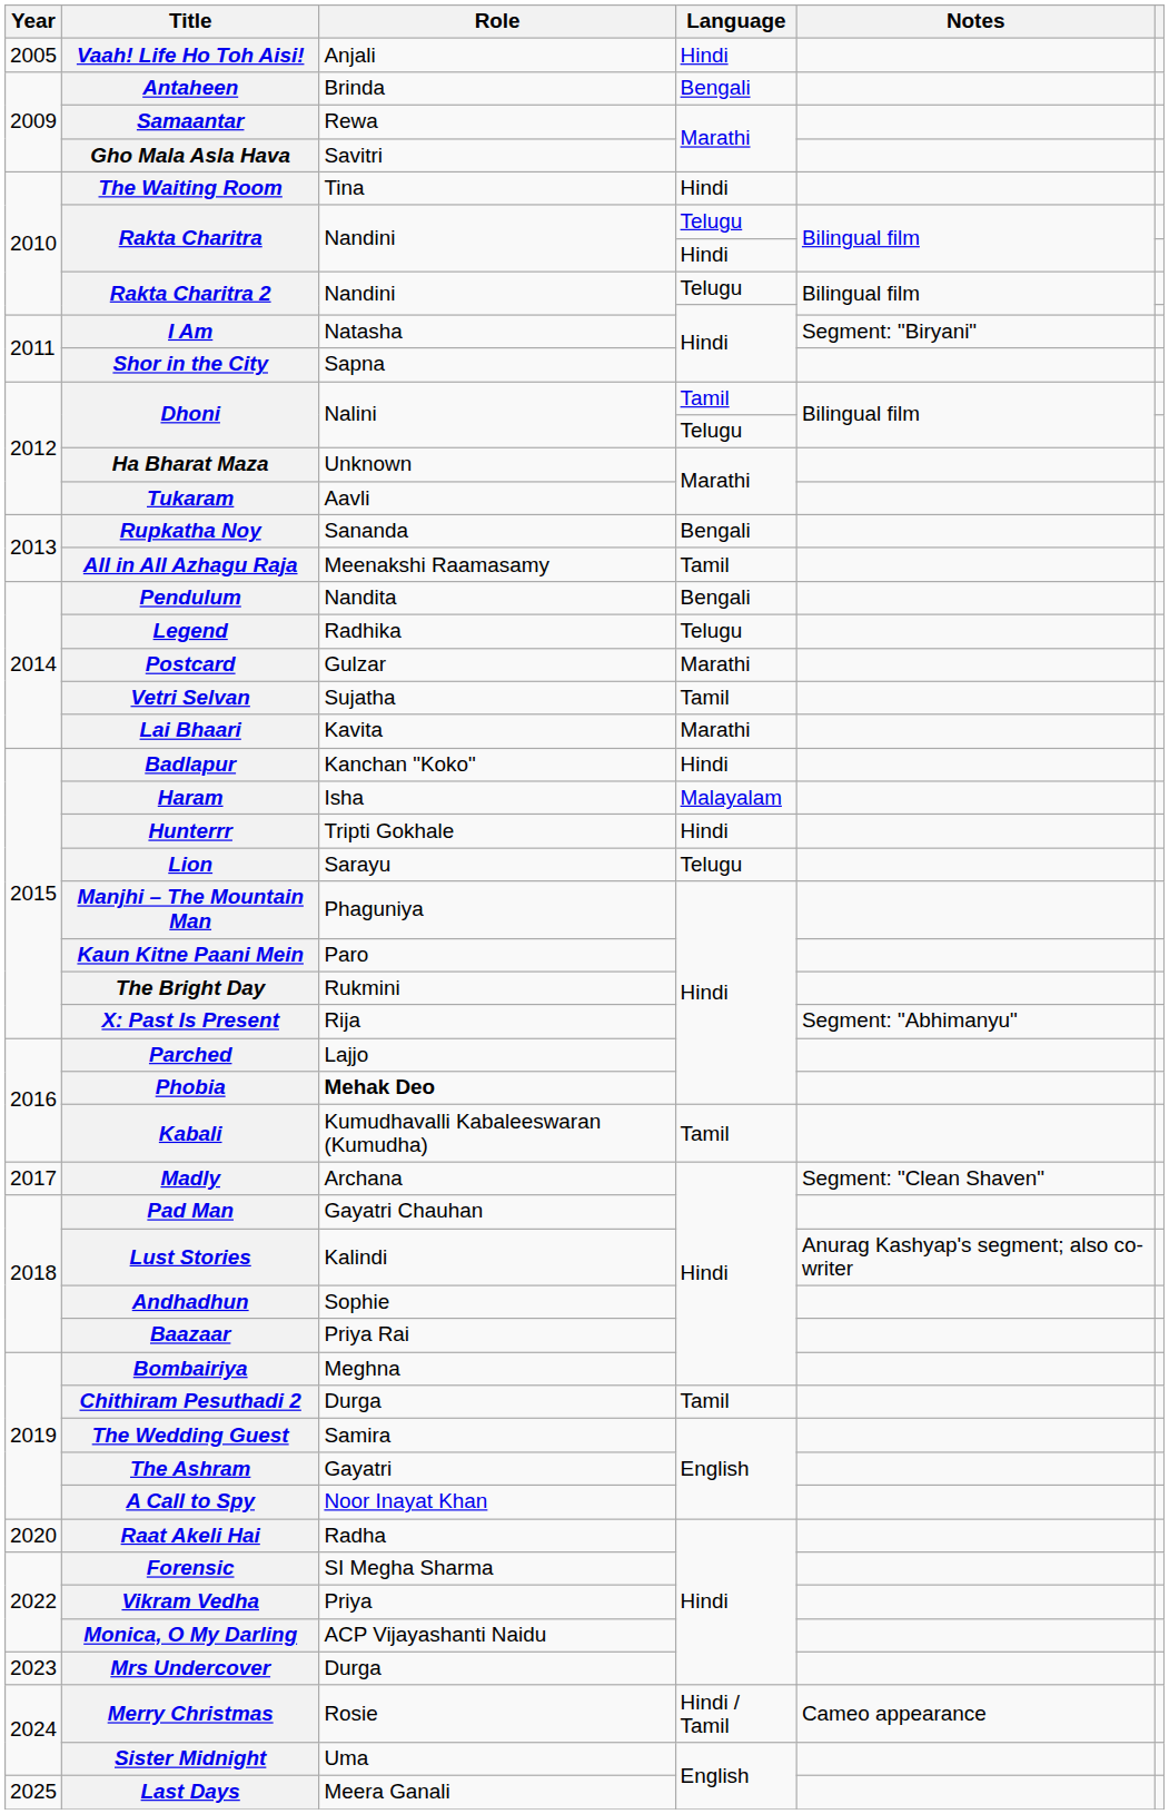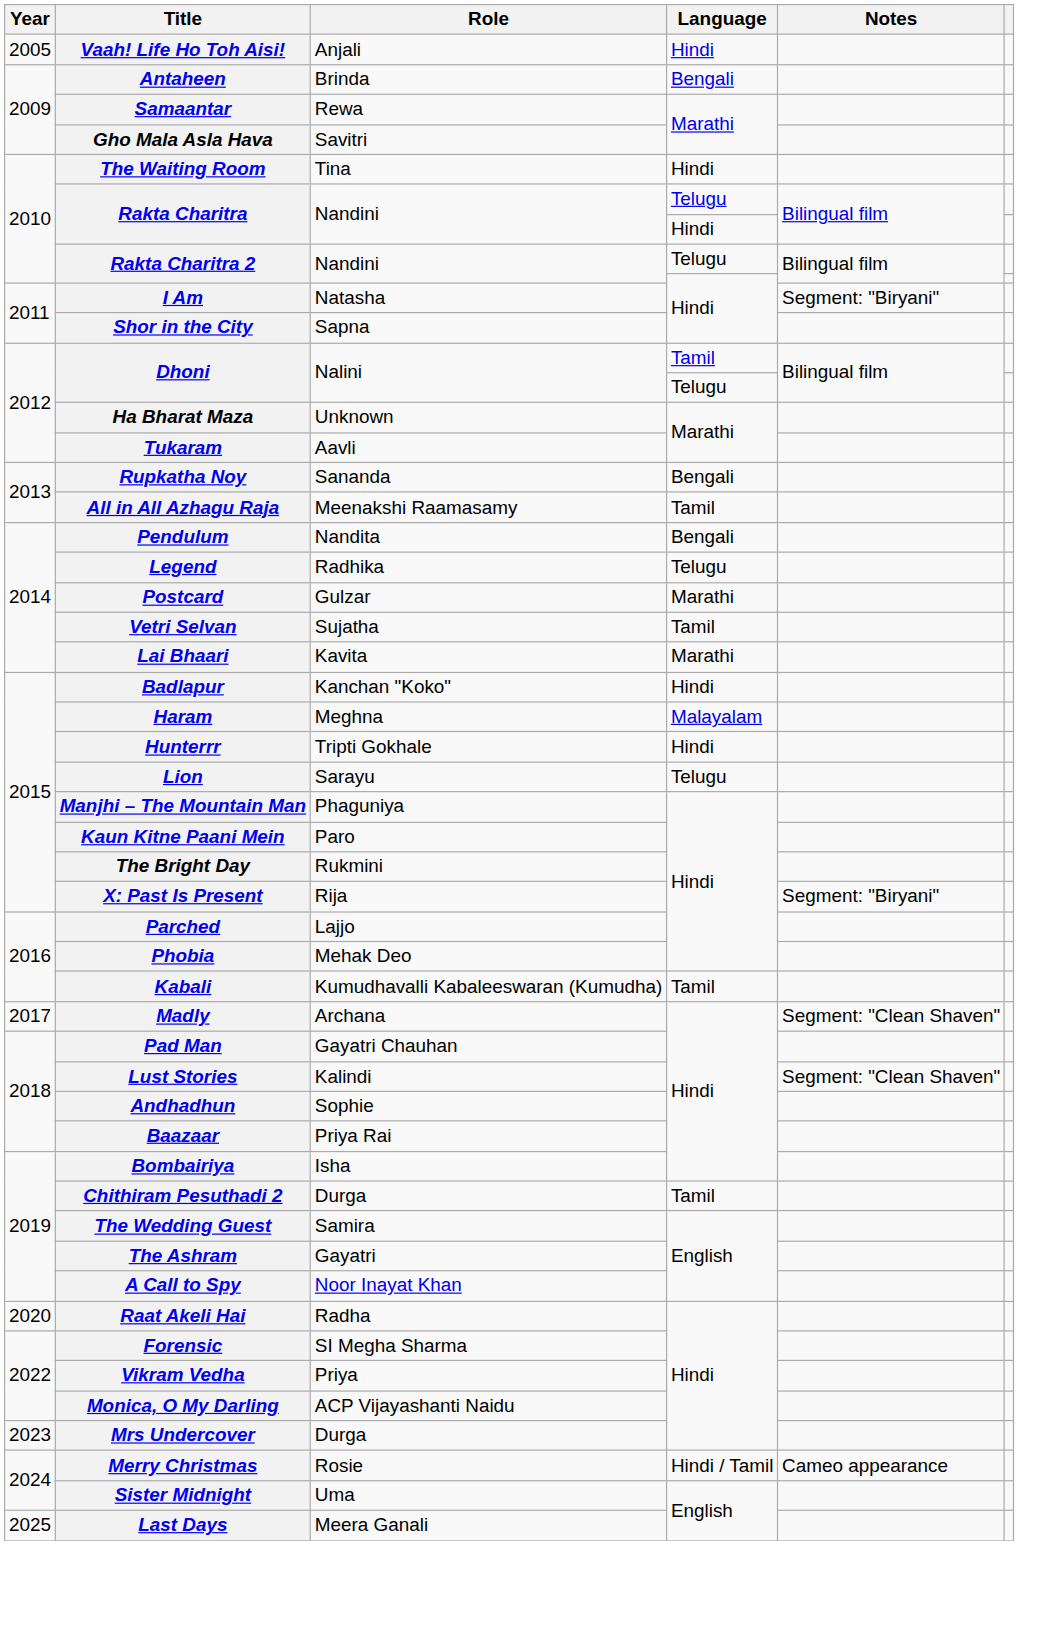Haram | Role: Isha -> Meghna
X: Past Is Present | Notes: Segment: "Abhimanyu" -> Segment: "Biryani"
Phobia | Role: bold -> normal
Lust Stories | Notes: Anurag Kashyap's segment; also co-writer -> Segment: "Clean Shaven"
Bombairiya | Role: Meghna -> Isha
